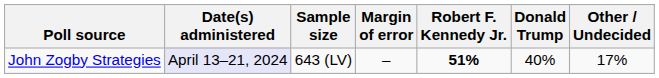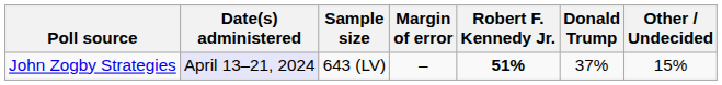John Zogby Strategies | Donald Trump: 40% -> 37%
John Zogby Strategies | Other / Undecided: 17% -> 15%
